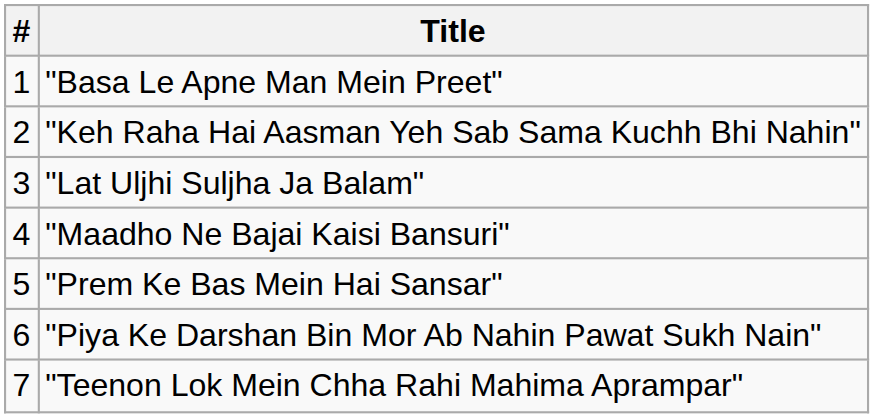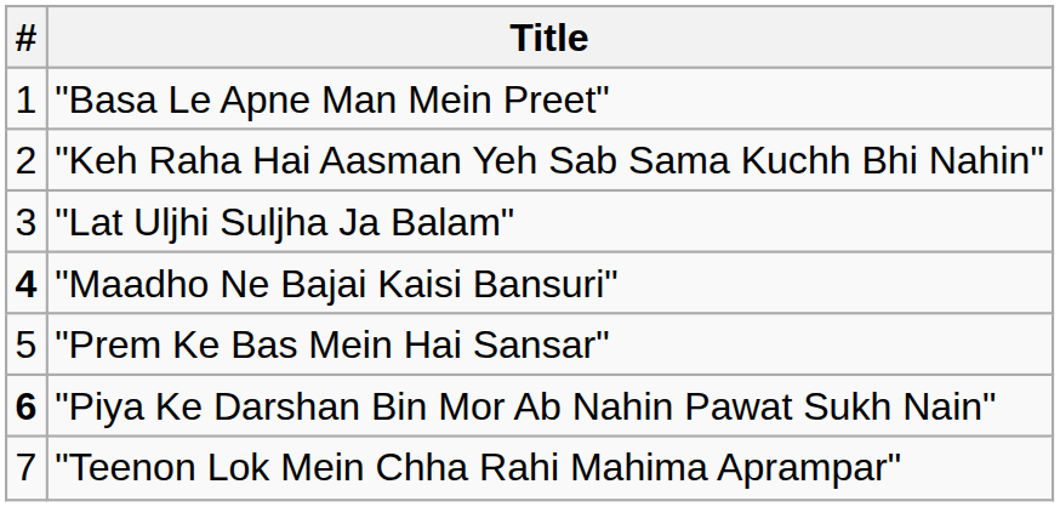"Maadho Ne Bajai Kaisi Bansuri" | #: normal -> bold
"Piya Ke Darshan Bin Mor Ab Nahin Pawat Sukh Nain" | #: normal -> bold
